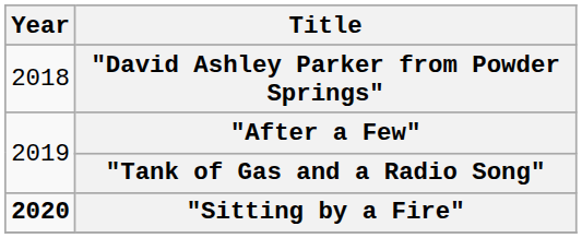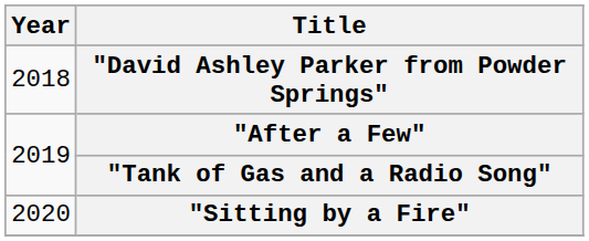"Sitting by a Fire" | Year: bold -> normal
